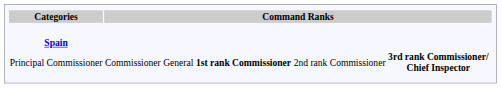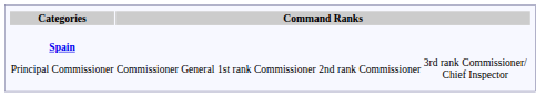Principal Commissioner | column 3: bold -> normal
Principal Commissioner | column 5: bold -> normal
